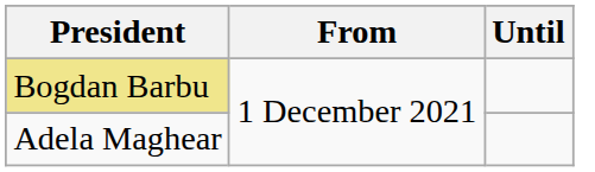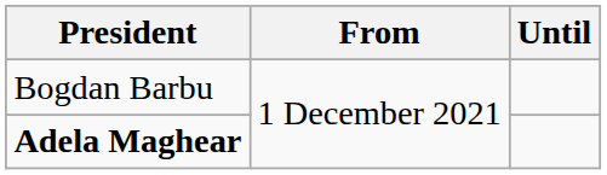Bogdan Barbu | President: khaki background -> no background
Adela Maghear | President: normal -> bold
